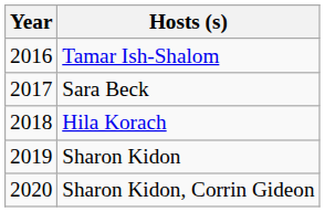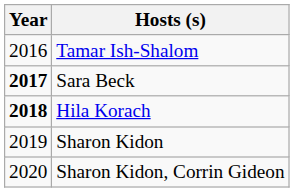Sara Beck | Year: normal -> bold
Hila Korach | Year: normal -> bold
